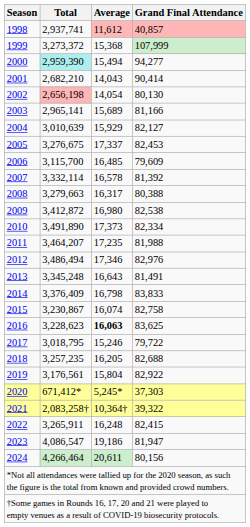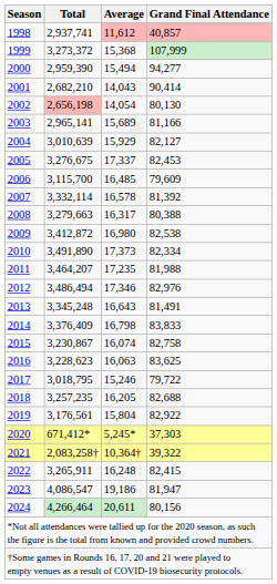2000 | Total: paleturquoise background -> no background
2016 | Average: bold -> normal
